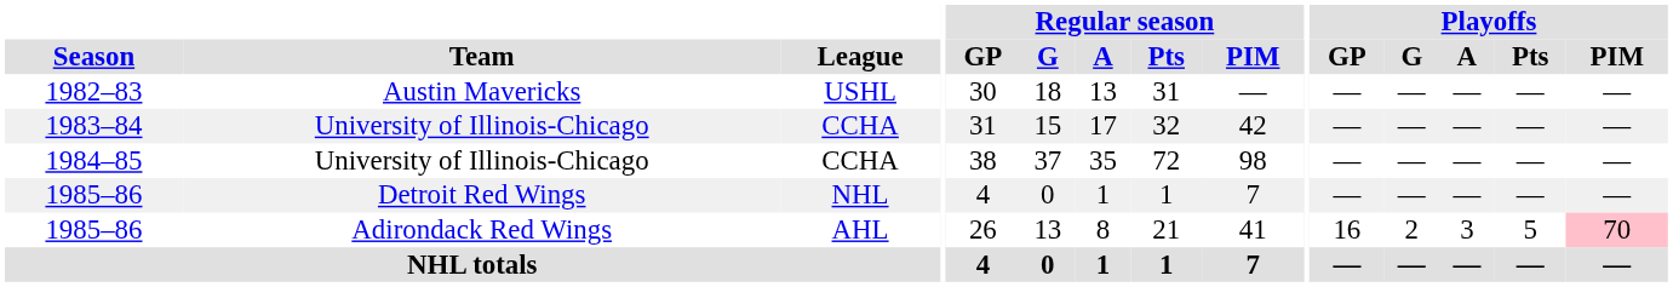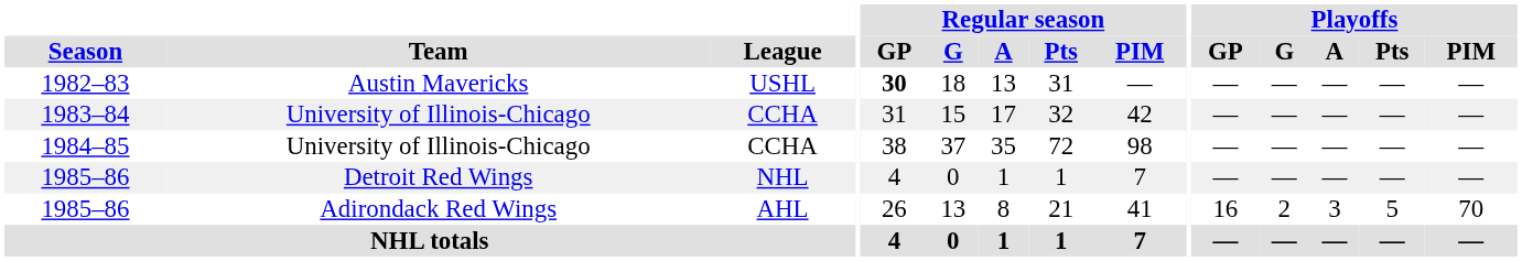1982–83 | Regular season / GP: normal -> bold
1985–86 / Adirondack Red Wings | Playoffs / PIM: pink background -> no background
